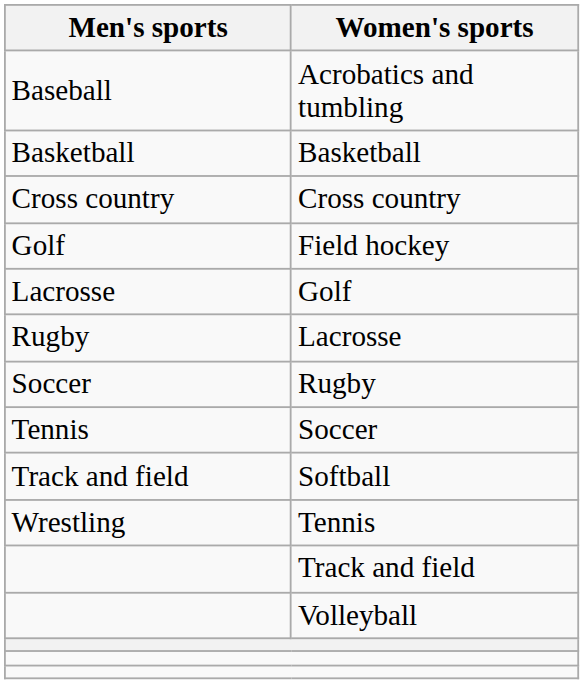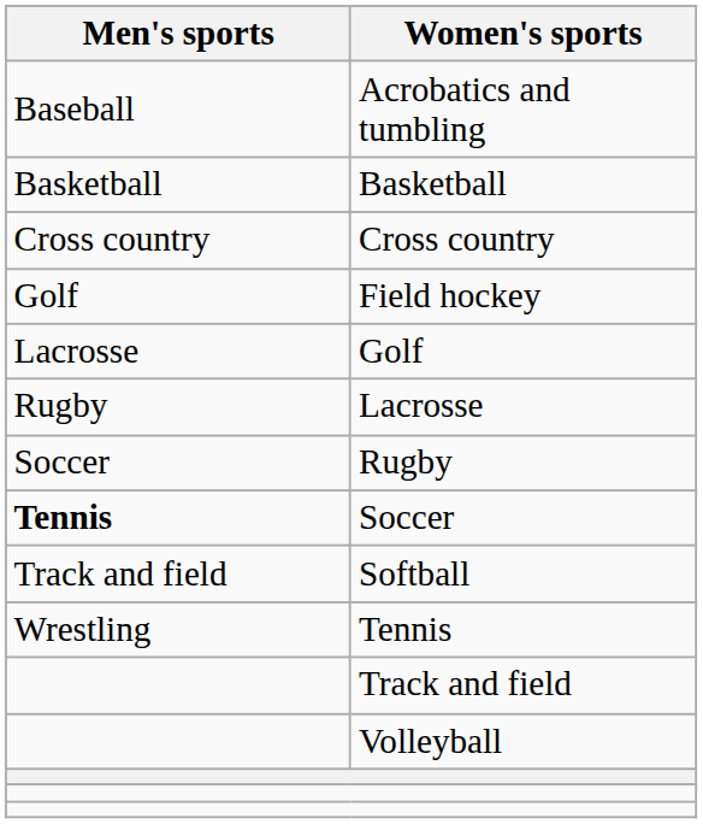row 9 | Men's sports: normal -> bold
